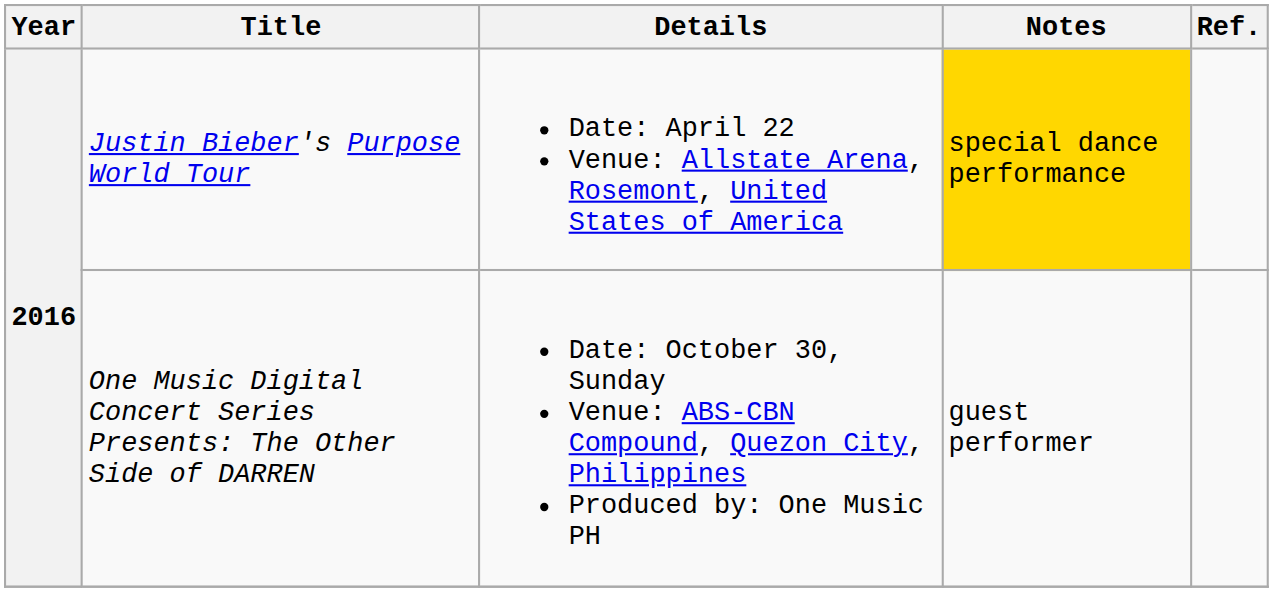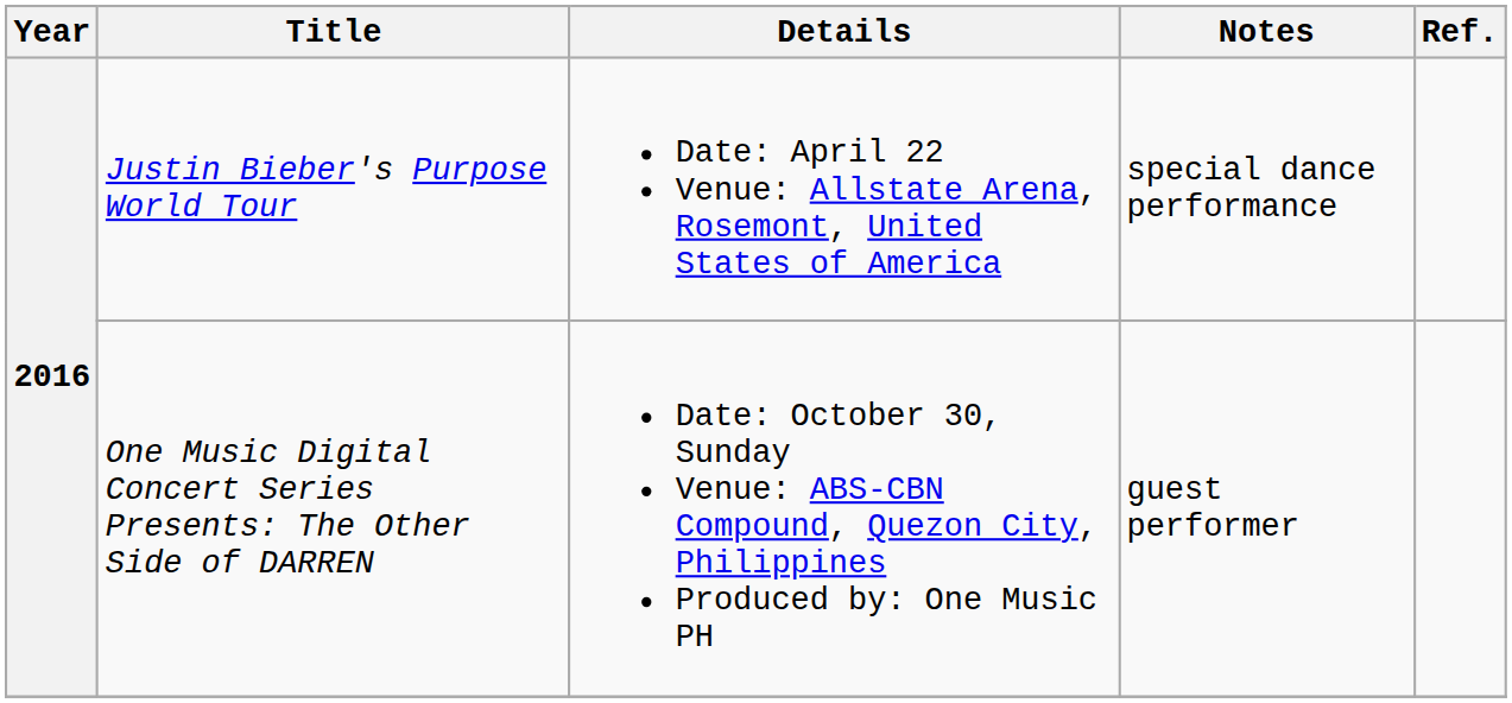Justin Bieber's Purpose World Tour | Notes: gold background -> no background
